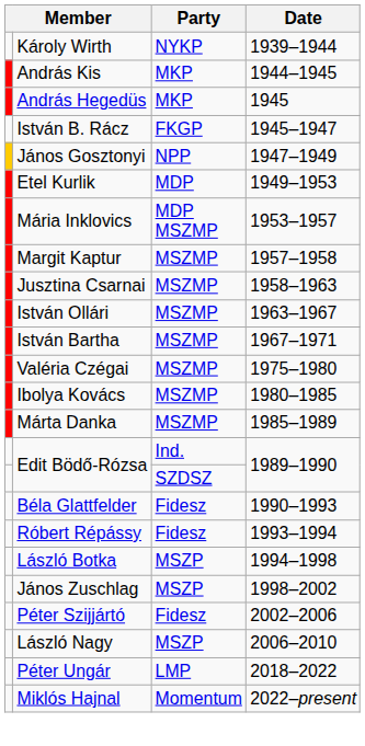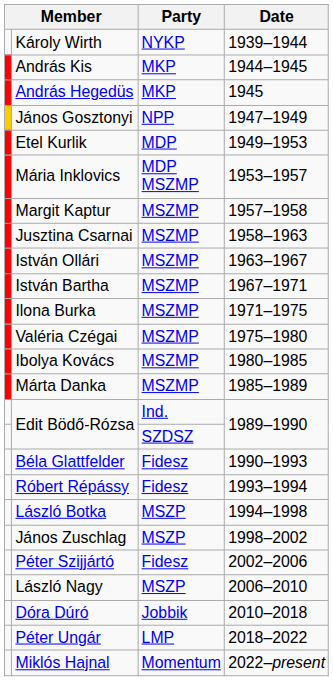- row: István B. Rácz | FKGP | 1945–1947
+ row: Ilona Burka | MSZMP | 1971–1975
+ row: Dóra Dúró | Jobbik | 2010–2018
